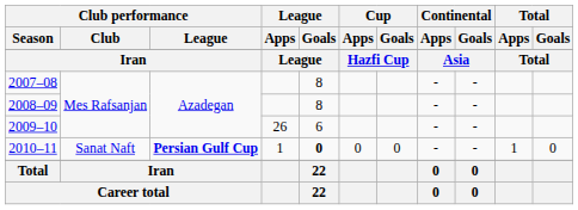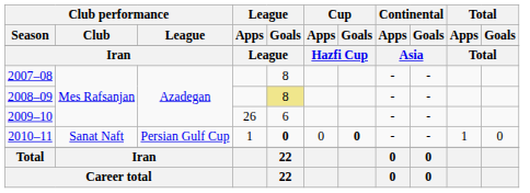2008–09 | League / Goals: no background -> khaki background
2010–11 | Club performance / League: bold -> normal
2010–11 | Cup / Goals: normal -> bold
